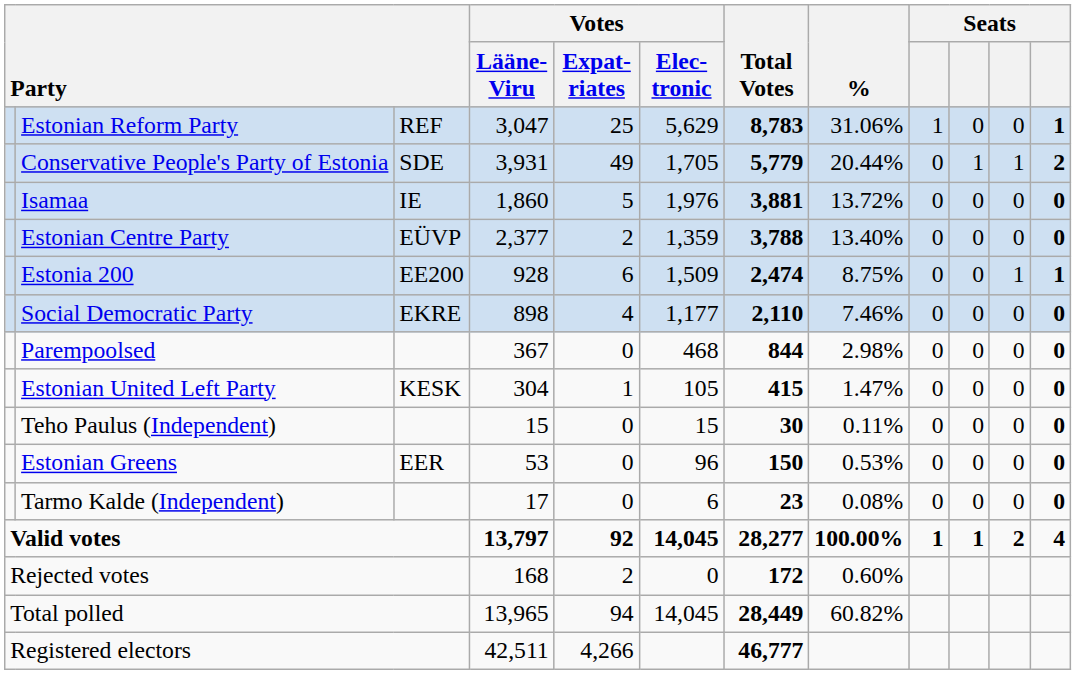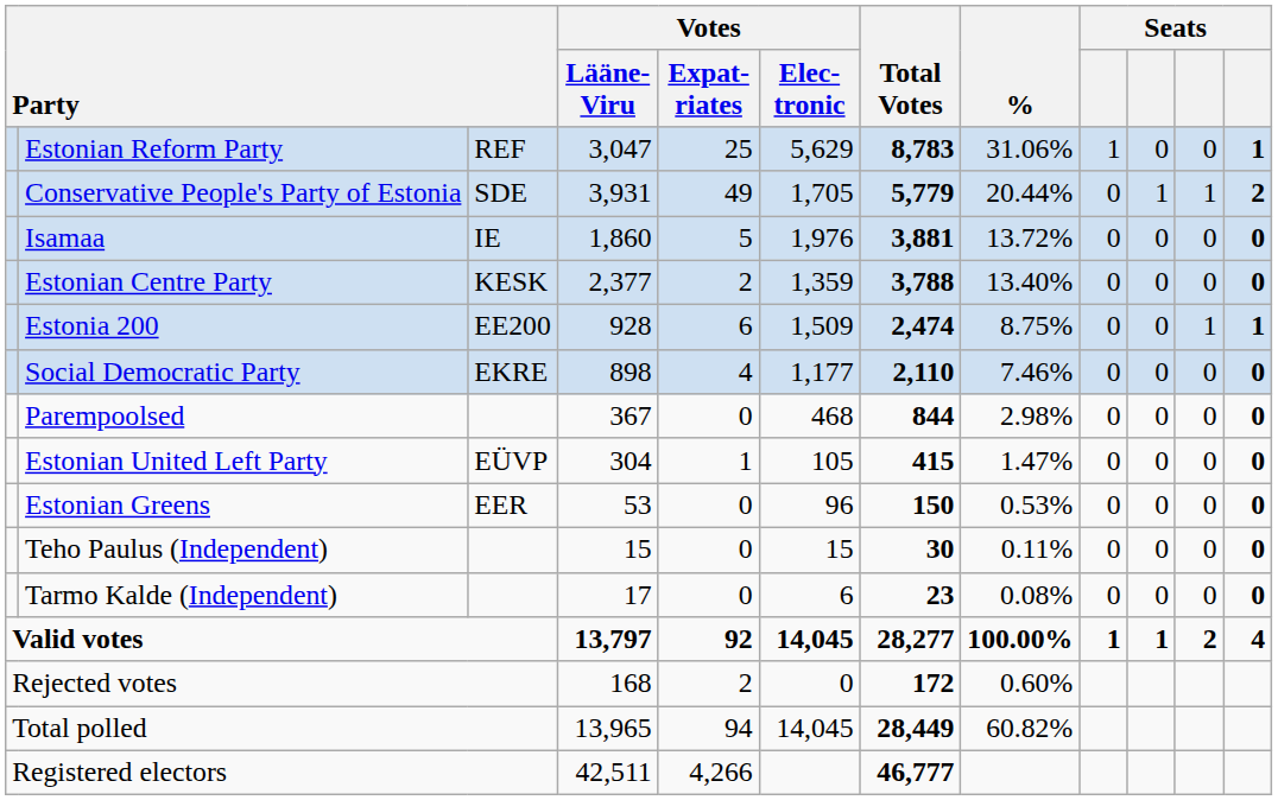Estonian Centre Party | column 3: EÜVP -> KESK
Estonian United Left Party | column 3: KESK -> EÜVP
rows swapped: Estonian Greens <-> Teho Paulus (Independent)
